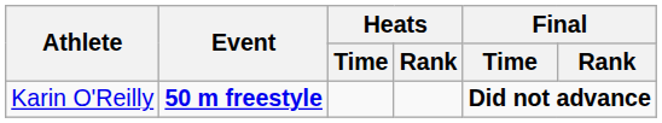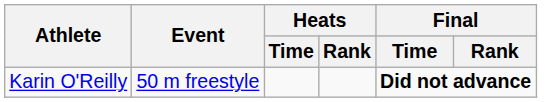Karin O'Reilly | Event: bold -> normal
